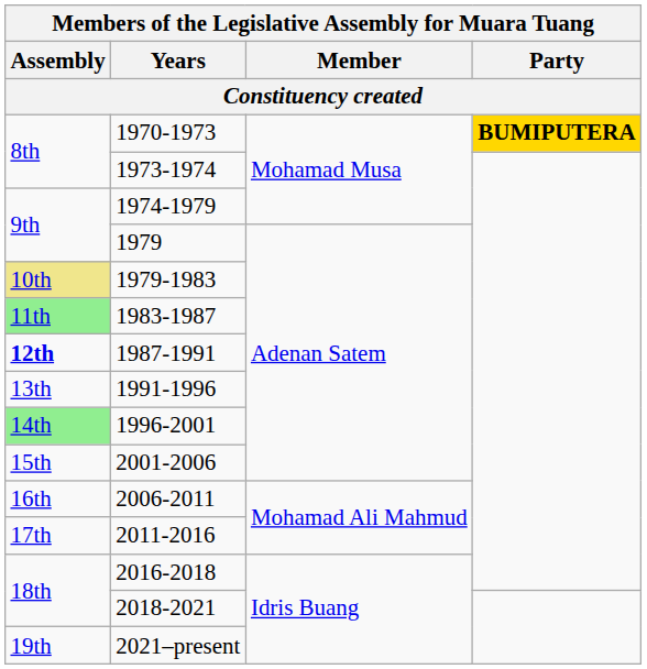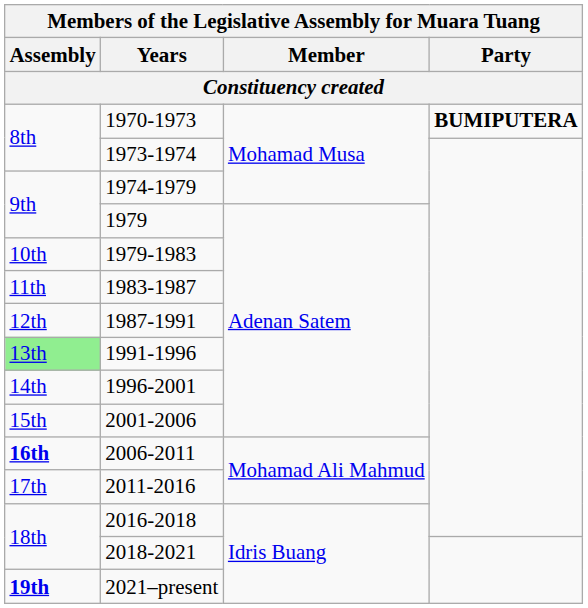1970-1973 | Party / Constituency created: gold background -> no background
1979-1983 | Assembly / Constituency created: khaki background -> no background
1983-1987 | Assembly / Constituency created: lightgreen background -> no background
1987-1991 | Assembly / Constituency created: bold -> normal
1991-1996 | Assembly / Constituency created: no background -> lightgreen background
1996-2001 | Assembly / Constituency created: lightgreen background -> no background
2006-2011 | Assembly / Constituency created: normal -> bold
2021–present | Assembly / Constituency created: normal -> bold
